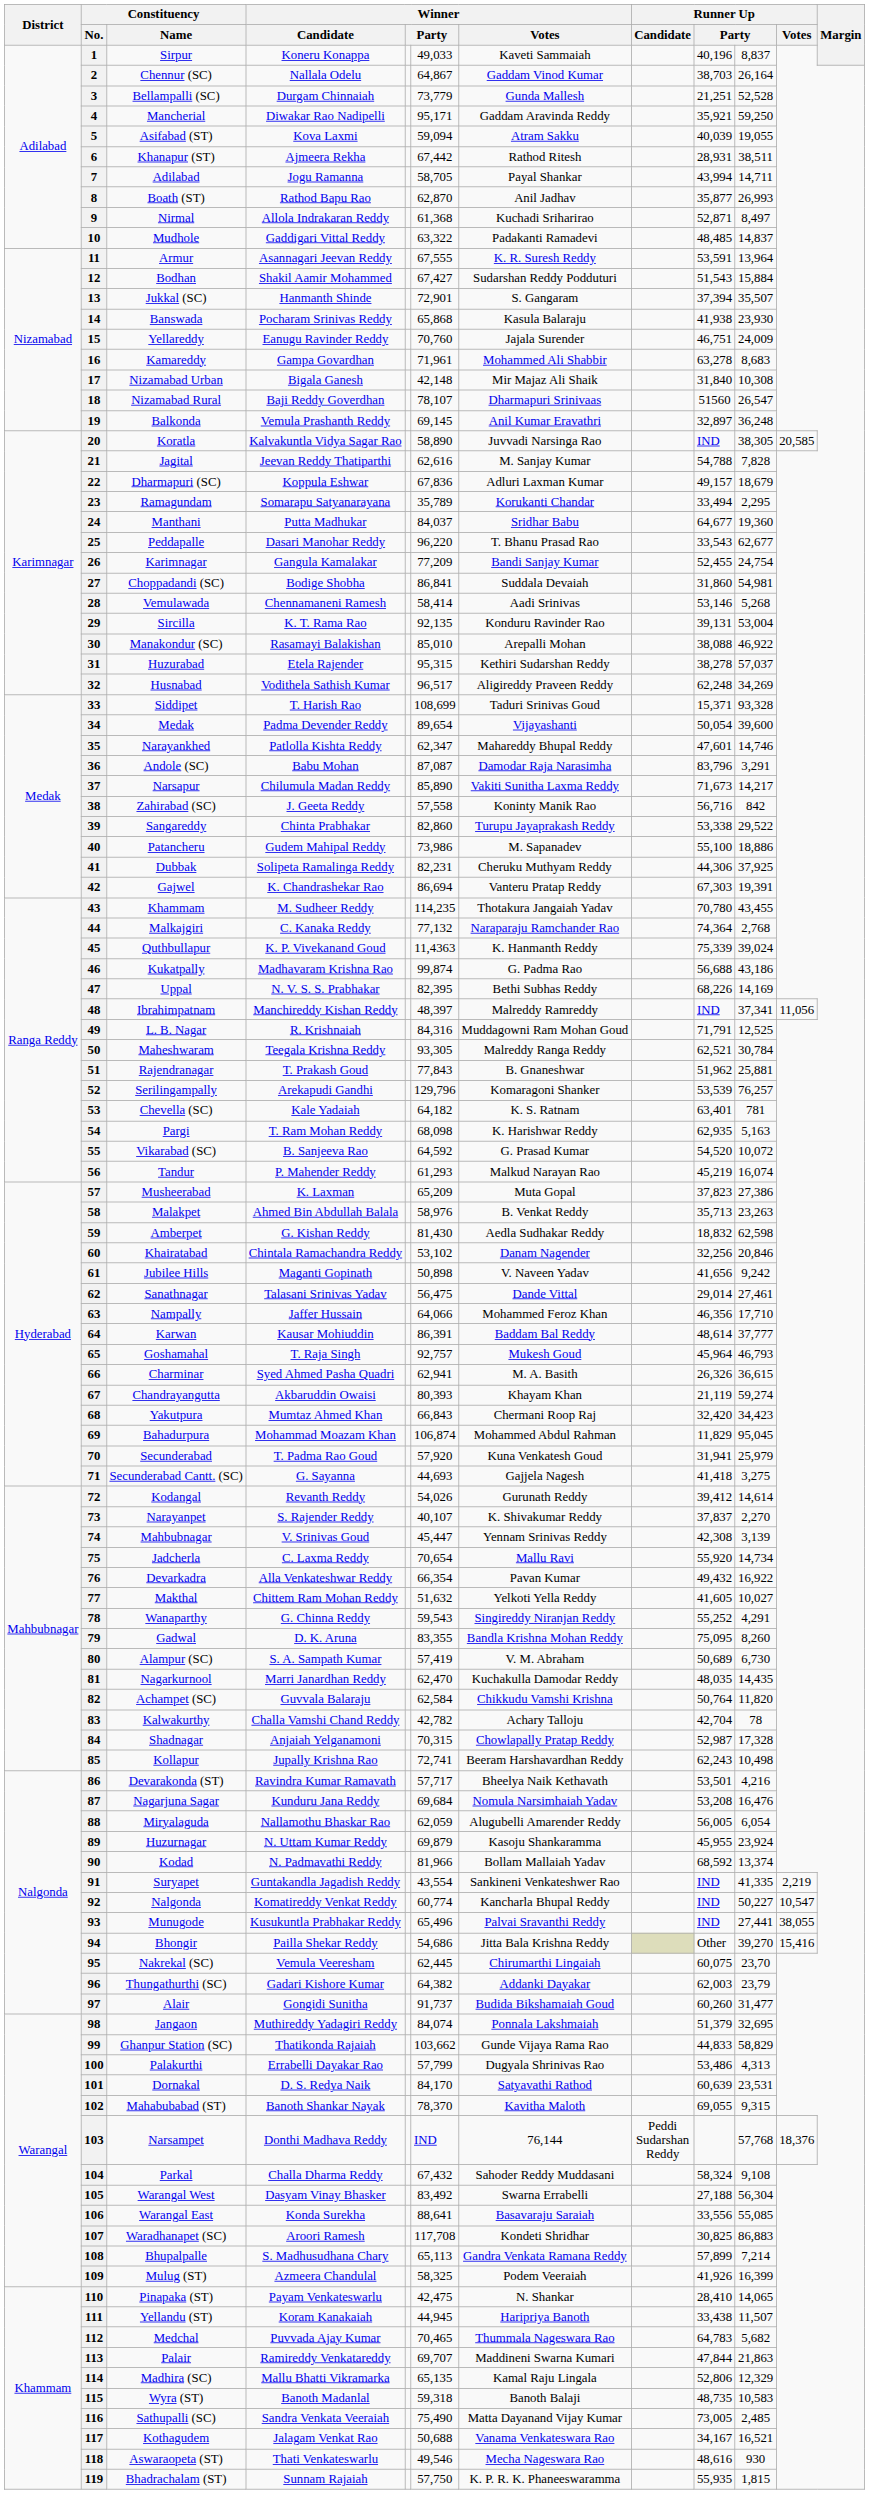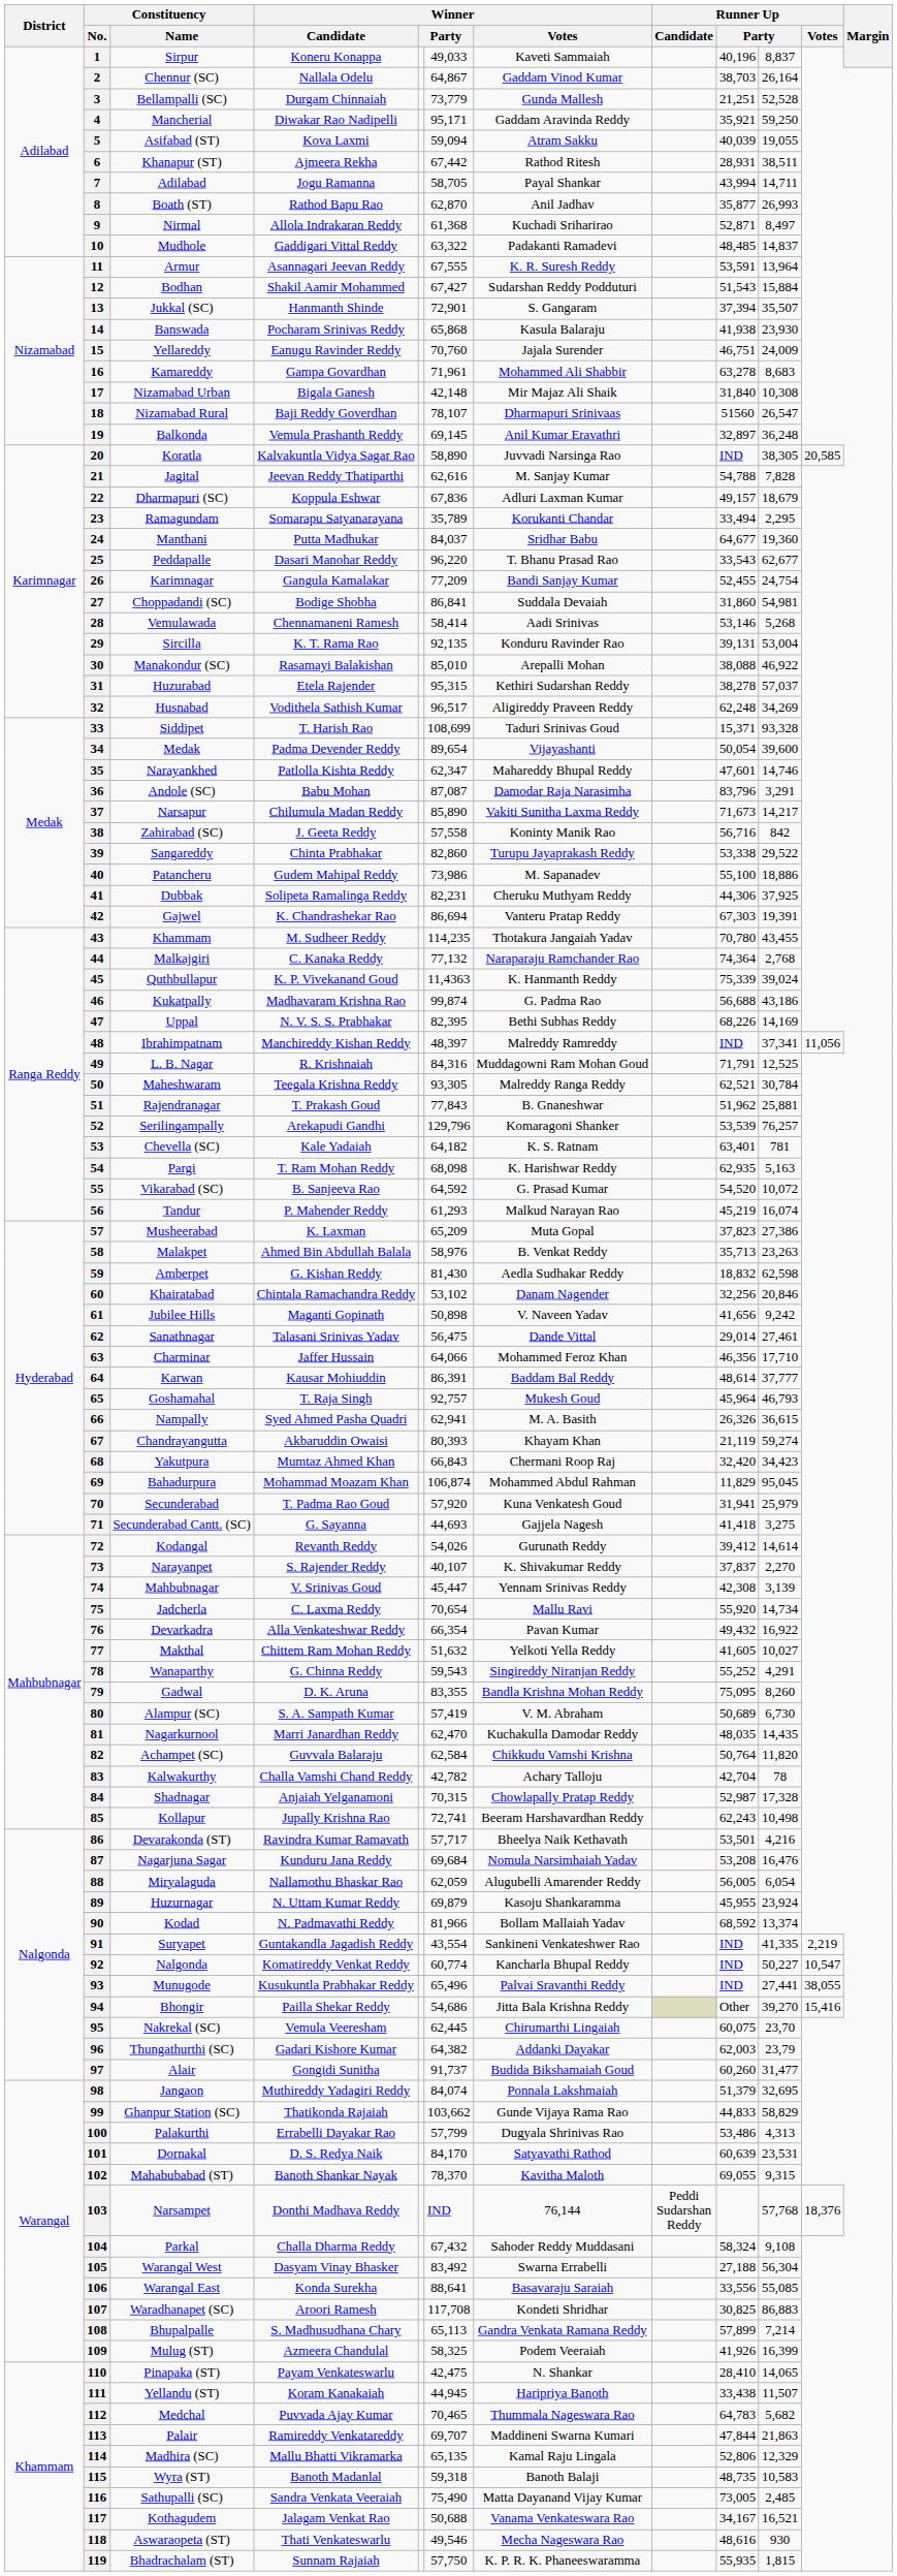63 | Constituency / Name: Nampally -> Charminar
66 | Constituency / Name: Charminar -> Nampally
